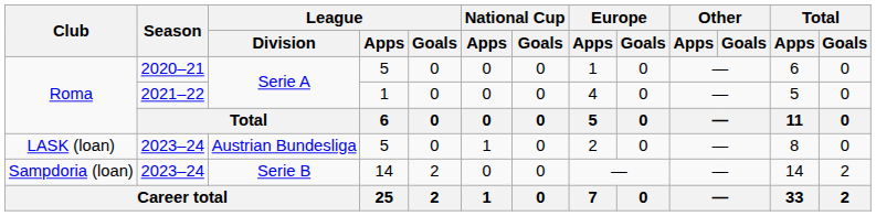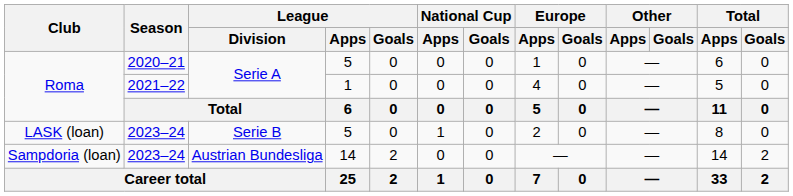LASK (loan) | League / Division: Austrian Bundesliga -> Serie B
Sampdoria (loan) | League / Division: Serie B -> Austrian Bundesliga
